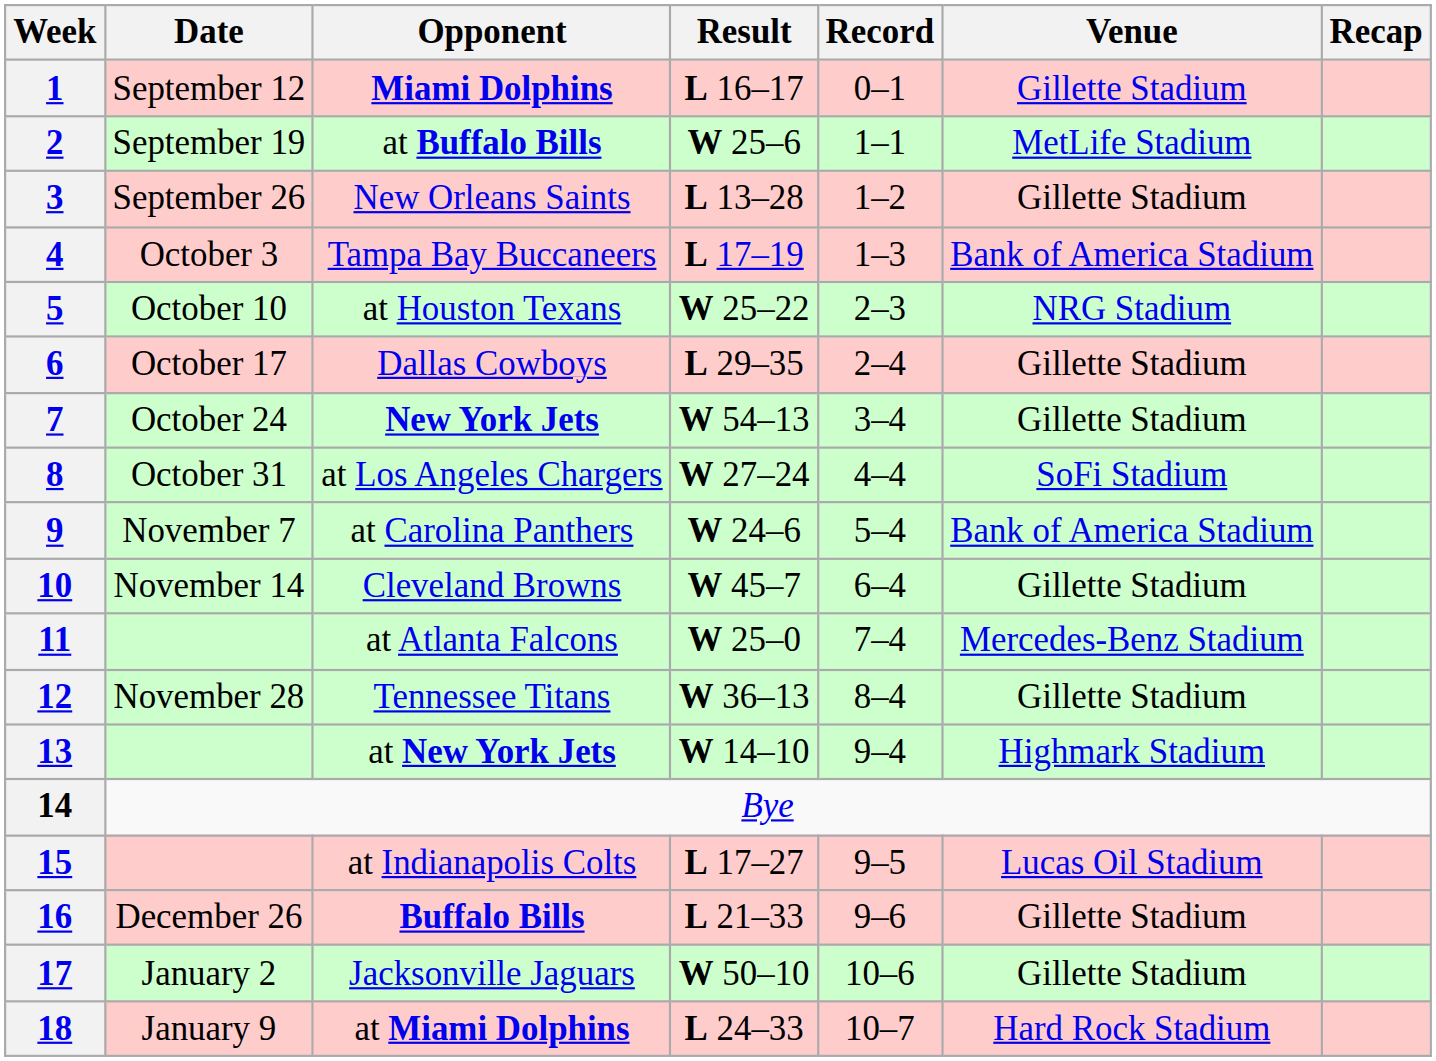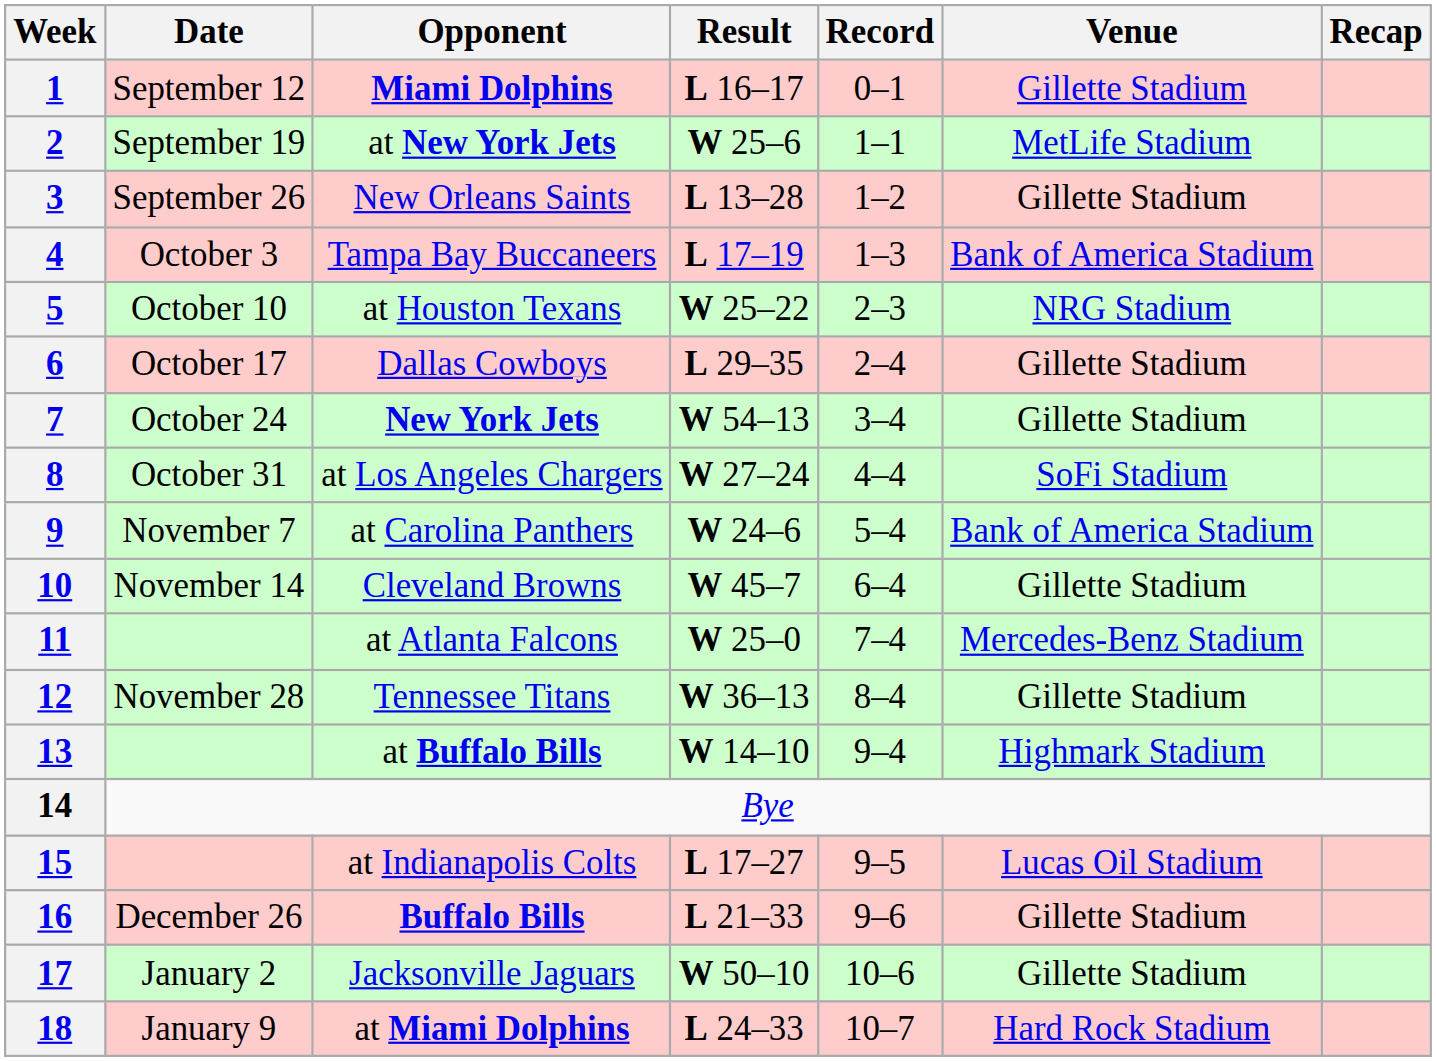2 | Opponent: at Buffalo Bills -> at New York Jets
13 | Opponent: at New York Jets -> at Buffalo Bills
